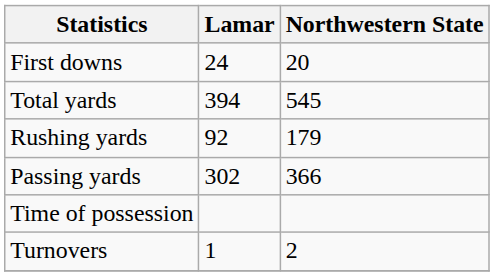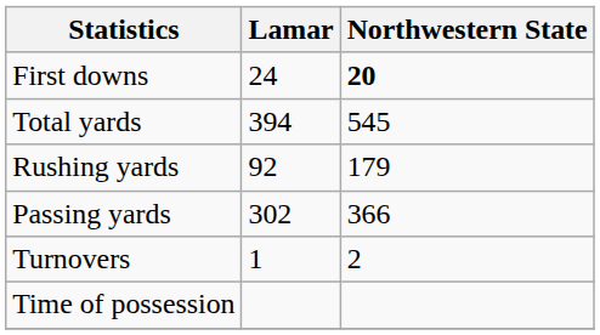First downs | Northwestern State: normal -> bold
rows swapped: Turnovers <-> Time of possession
